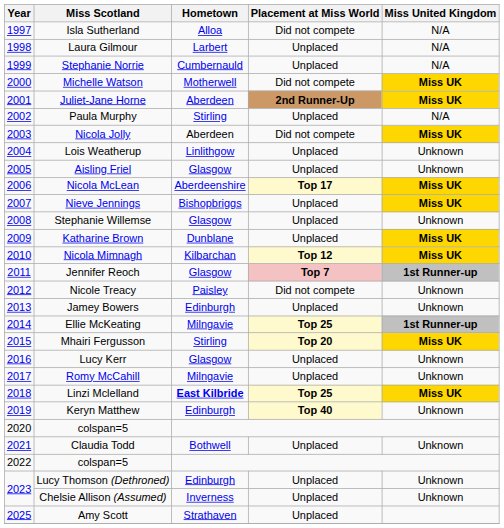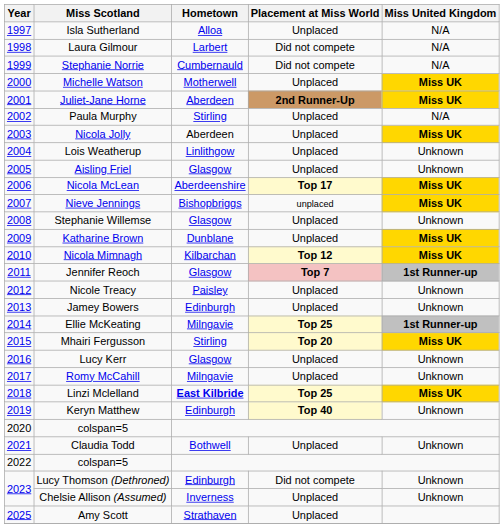Isla Sutherland | Placement at Miss World: Did not compete -> Unplaced
Laura Gilmour | Placement at Miss World: Unplaced -> Did not compete
Stephanie Norrie | Placement at Miss World: Unplaced -> Did not compete
Michelle Watson | Placement at Miss World: Did not compete -> Unplaced
Nicola Jolly | Placement at Miss World: Did not compete -> Unplaced
Nieve Jennings | Placement at Miss World: Unplaced -> unplaced
Nicole Treacy | Placement at Miss World: Did not compete -> Unplaced
Lucy Thomson (Dethroned) | Placement at Miss World: Unplaced -> Did not compete
